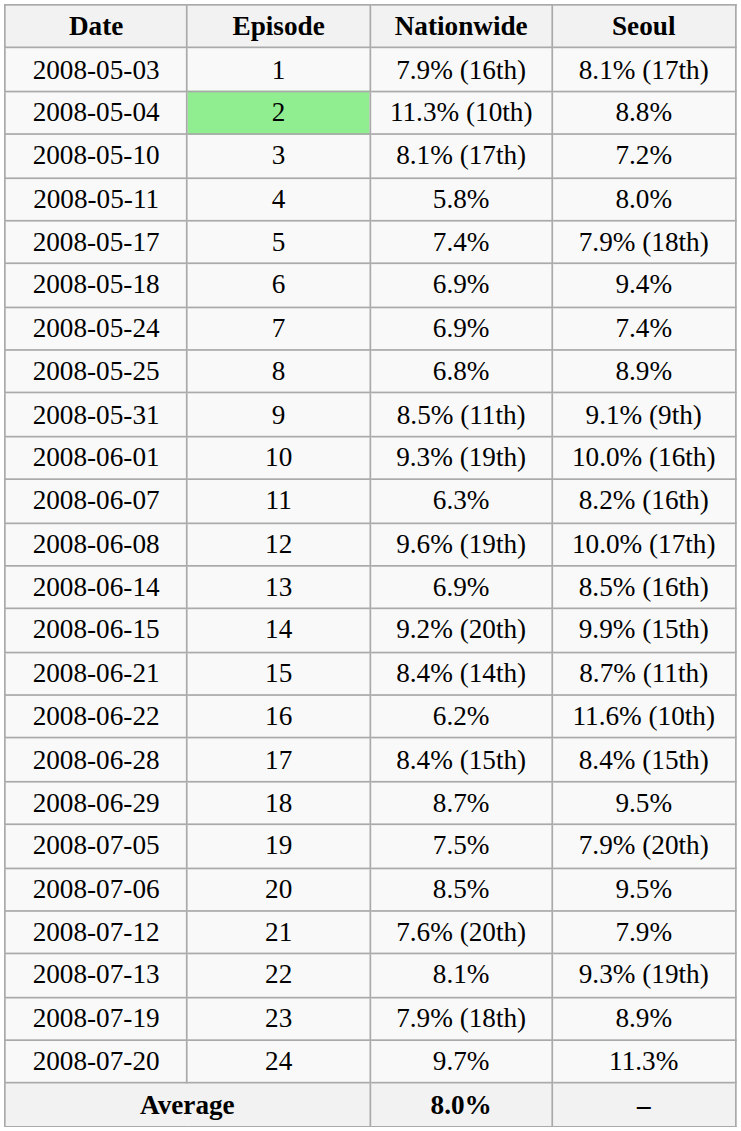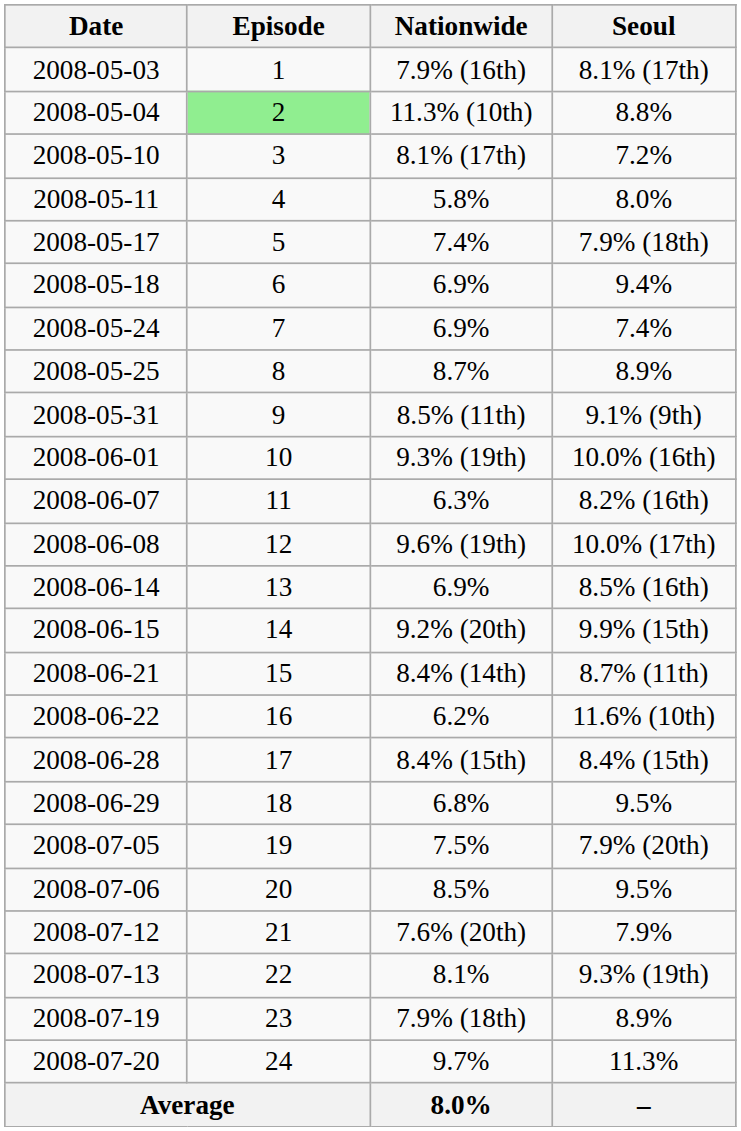2008-05-25 / 8.9% | Nationwide: 6.8% -> 8.7%
2008-06-29 / 9.5% | Nationwide: 8.7% -> 6.8%
